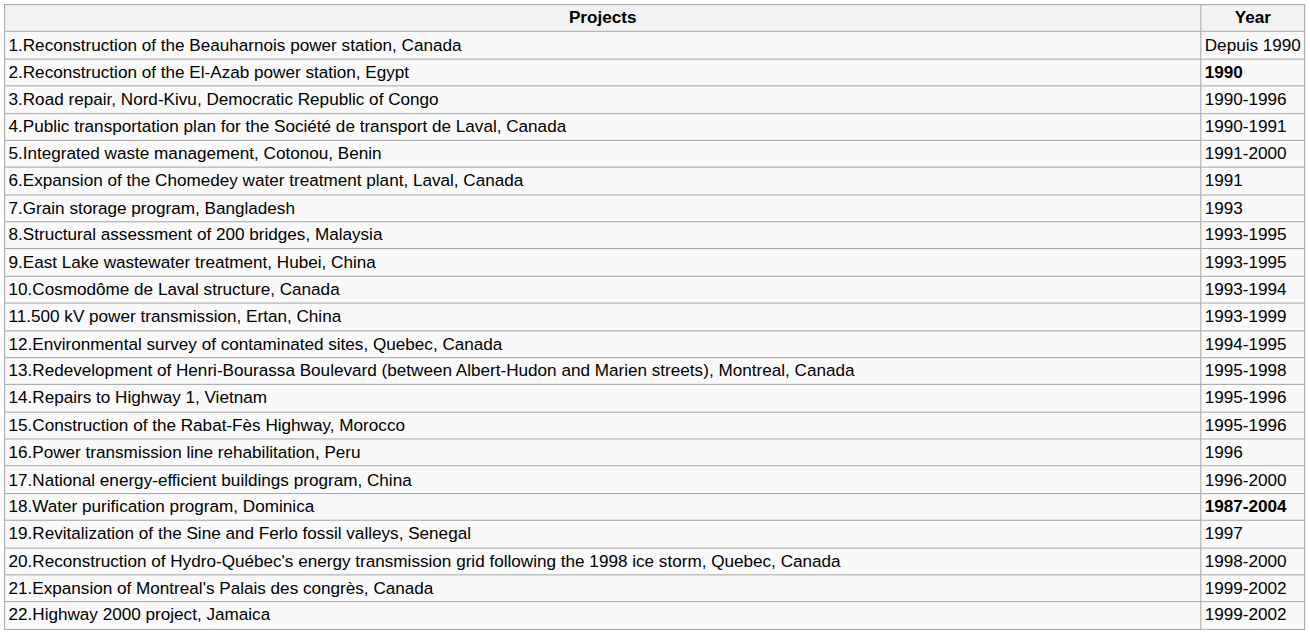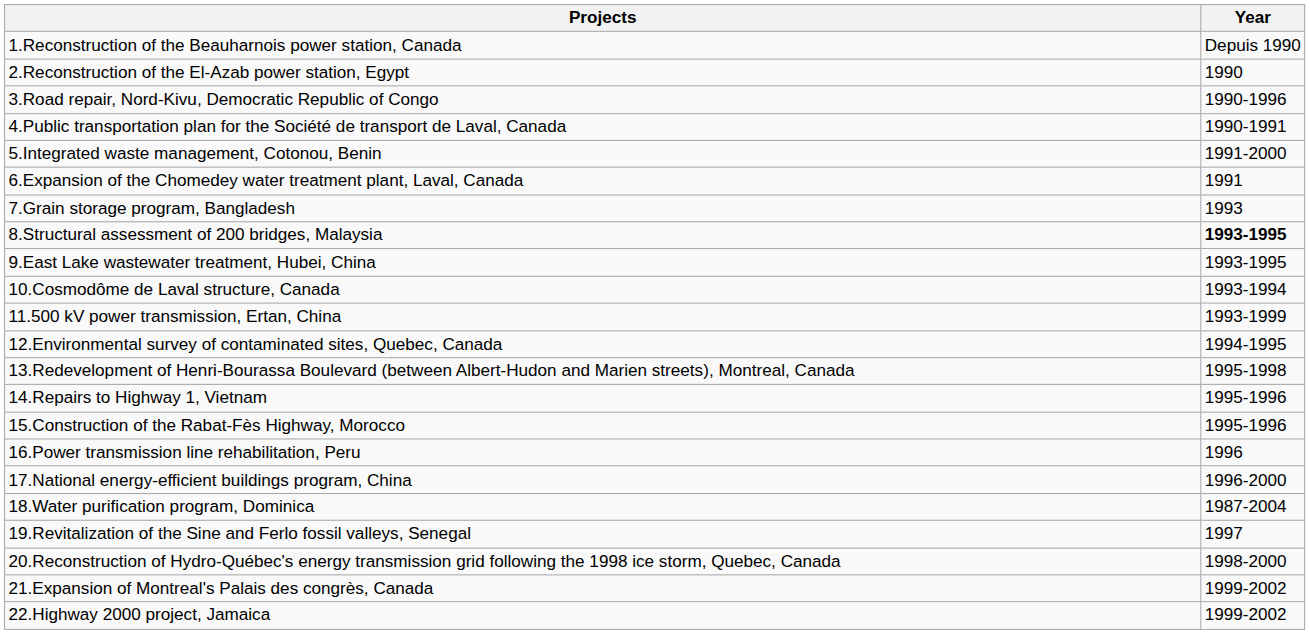2.Reconstruction of the El-Azab power station, Egypt | Year: bold -> normal
8.Structural assessment of 200 bridges, Malaysia | Year: normal -> bold
18.Water purification program, Dominica | Year: bold -> normal
